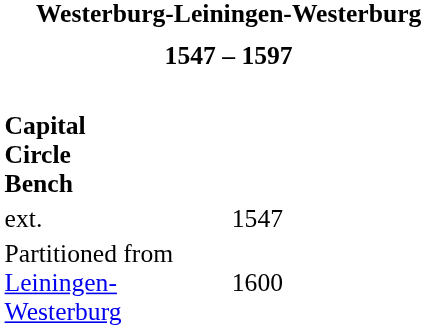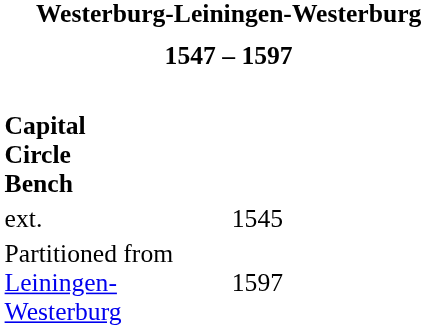row 4 | column 2: 1547 -> 1545
row 5 | column 2: 1600 -> 1597
